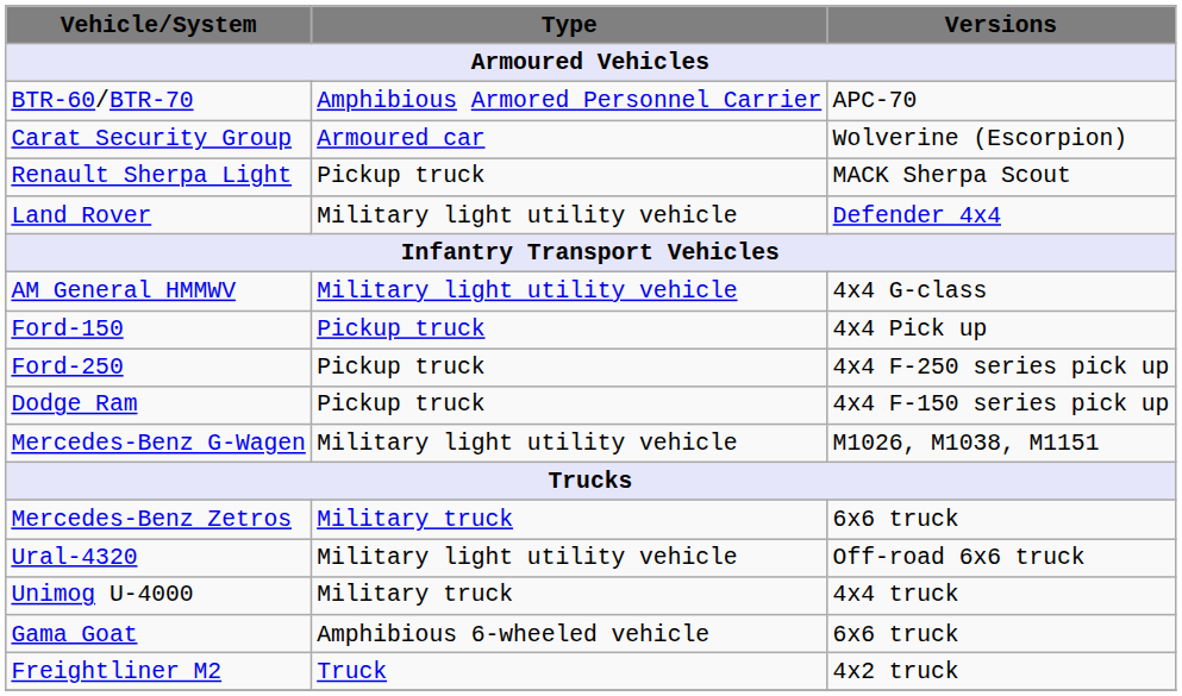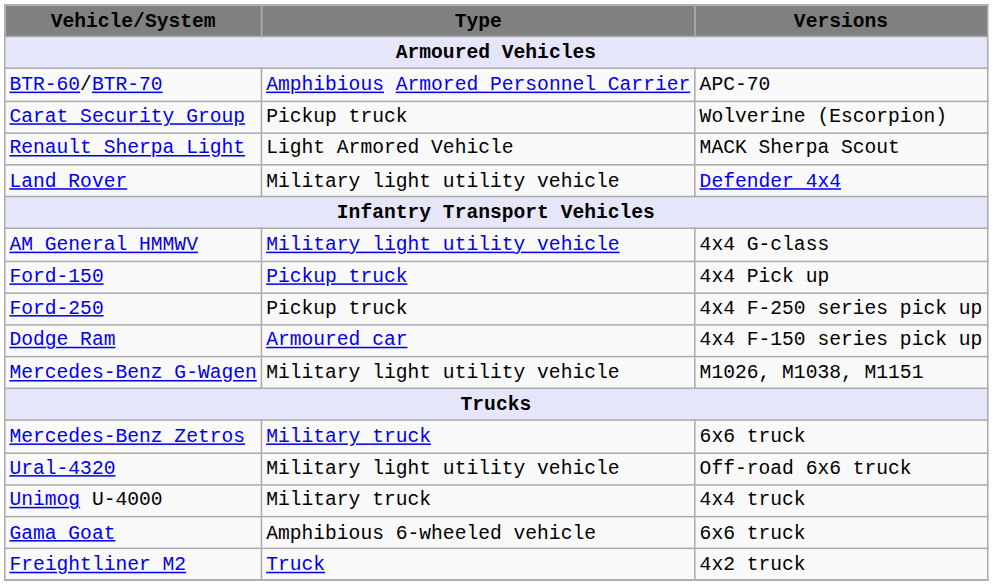Carat Security Group | Type / Armoured Vehicles: Armoured car -> Pickup truck
Renault Sherpa Light | Type / Armoured Vehicles: Pickup truck -> Light Armored Vehicle
Dodge Ram | Type / Armoured Vehicles: Pickup truck -> Armoured car
